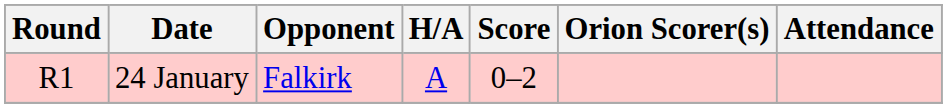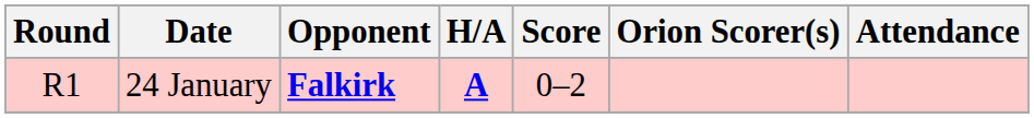24 January | Opponent: normal -> bold
24 January | H/A: normal -> bold
